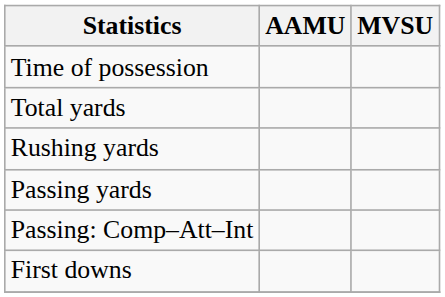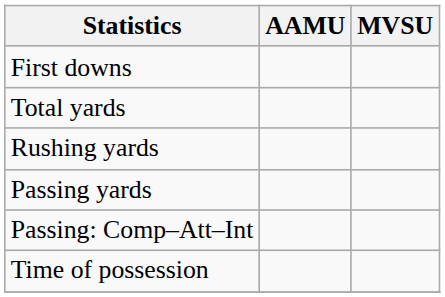rows swapped: First downs <-> Time of possession
